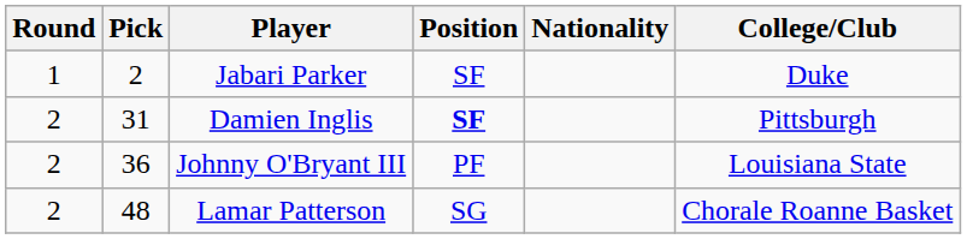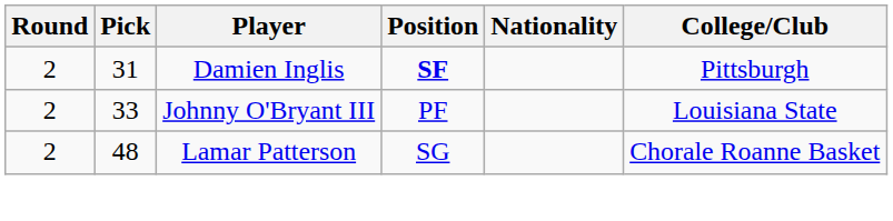- row: 1 | 2 | Jabari Parker | SF | Duke
Johnny O'Bryant III | Pick: 36 -> 33
